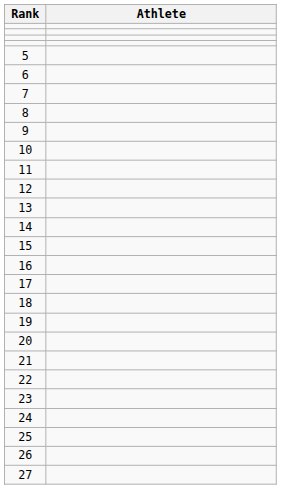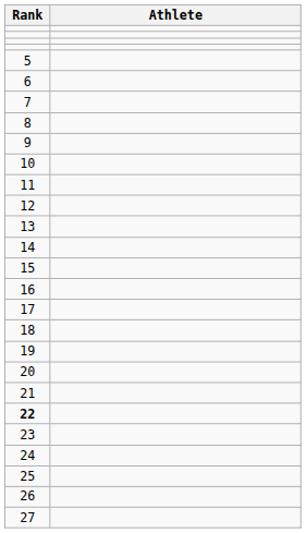row 23 | Rank: normal -> bold
